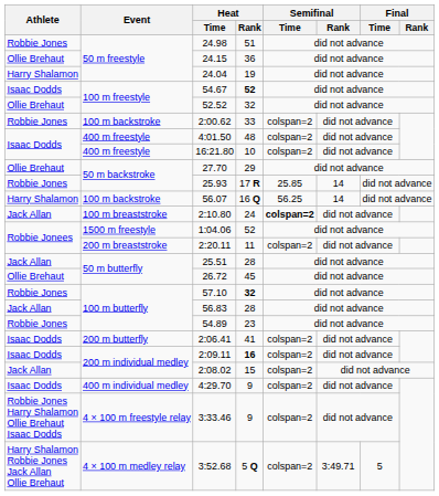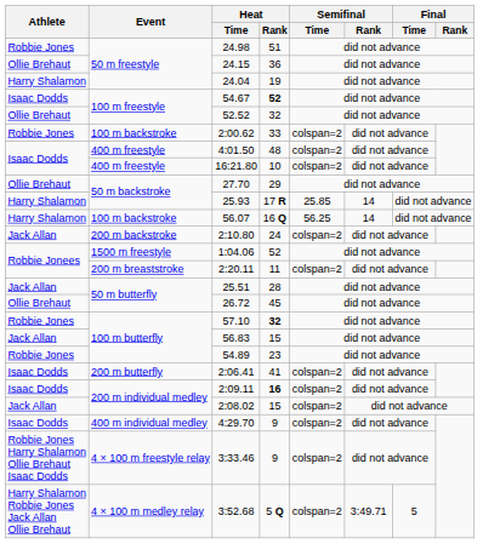25.93 | Athlete: Robbie Jones -> Harry Shalamon
2:10.80 | Event: 100 m breaststroke -> 200 m backstroke
2:10.80 | Semifinal / Time: bold -> normal
56.83 | Heat / Rank: 28 -> 15
